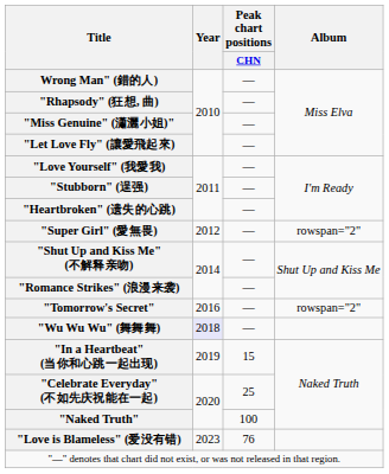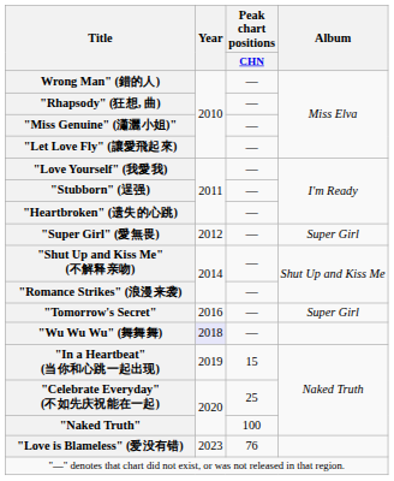"Super Girl" (愛無畏) | Album: rowspan="2" -> Super Girl
"Tomorrow's Secret" | Album: rowspan="2" -> Super Girl
